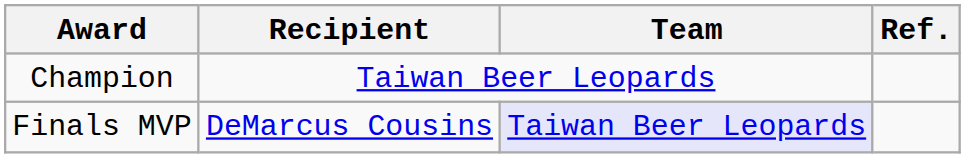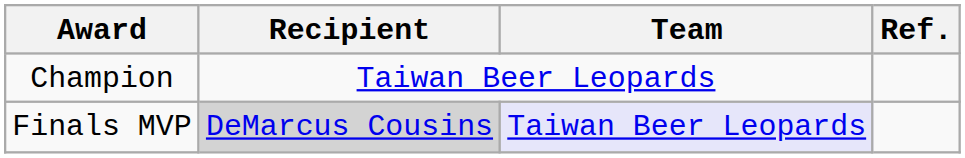Finals MVP | Recipient: no background -> lightgrey background
